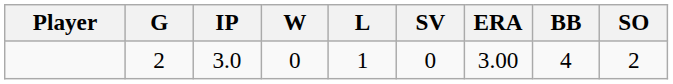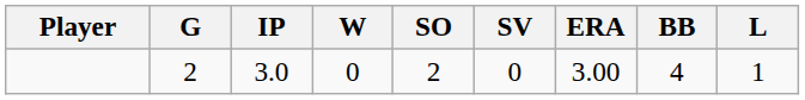columns swapped: L <-> SO
